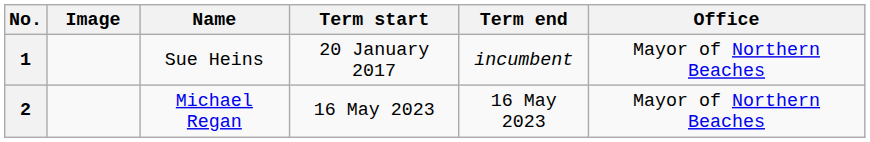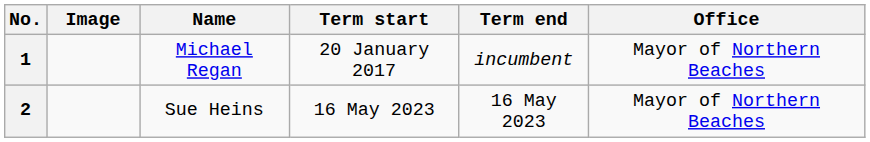1 | Name: Sue Heins -> Michael Regan
2 | Name: Michael Regan -> Sue Heins
